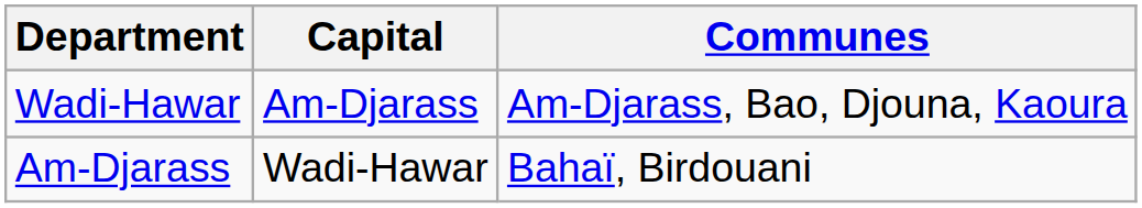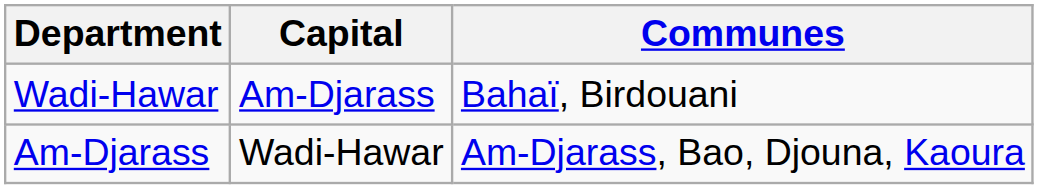row 2 | Communes: Am-Djarass, Bao, Djouna, Kaoura -> Bahaï, Birdouani
row 3 | Communes: Bahaï, Birdouani -> Am-Djarass, Bao, Djouna, Kaoura
